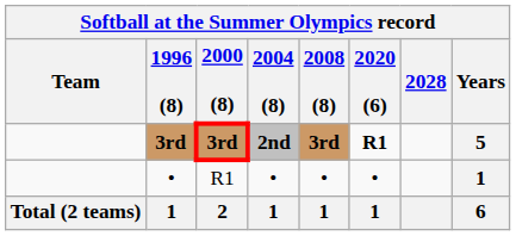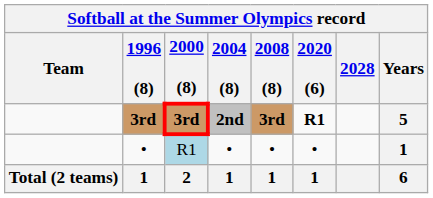row 4 | 2000 (8): no background -> lightblue background
